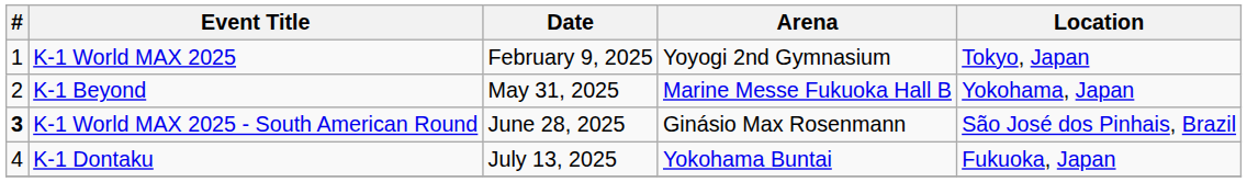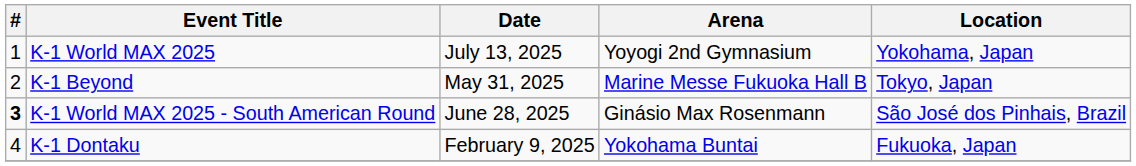K-1 World MAX 2025 | Date: February 9, 2025 -> July 13, 2025
K-1 World MAX 2025 | Location: Tokyo, Japan -> Yokohama, Japan
K-1 Beyond | Location: Yokohama, Japan -> Tokyo, Japan
K-1 Dontaku | Date: July 13, 2025 -> February 9, 2025
